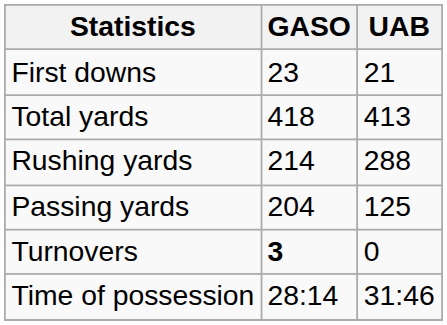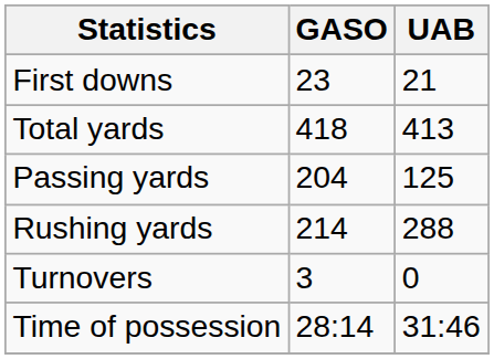rows swapped: Rushing yards <-> Passing yards
Turnovers | GASO: bold -> normal
